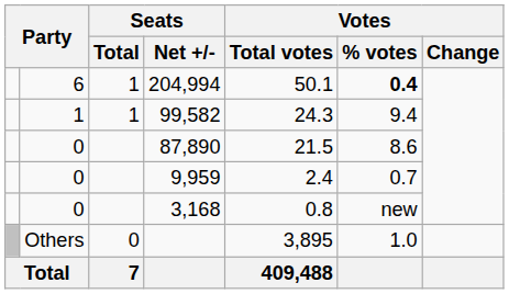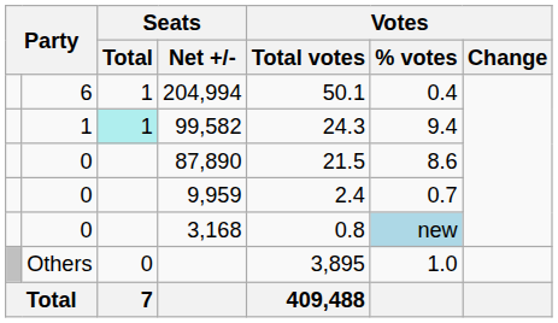204,994 | Votes / % votes: bold -> normal
99,582 | Seats / Total: no background -> paleturquoise background
3,168 | Votes / % votes: no background -> lightblue background
